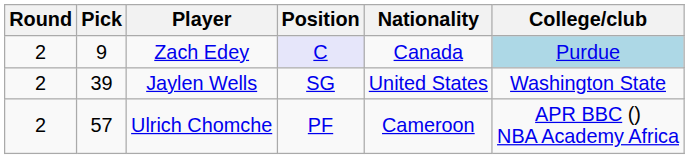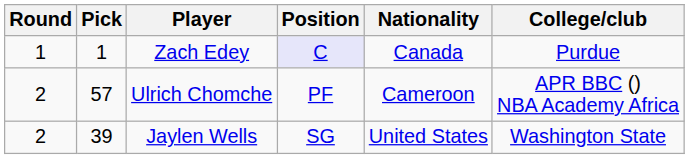Zach Edey | Round: 2 -> 1
Zach Edey | Pick: 9 -> 1
Zach Edey | College/club: lightblue background -> no background
rows swapped: Jaylen Wells <-> Ulrich Chomche
